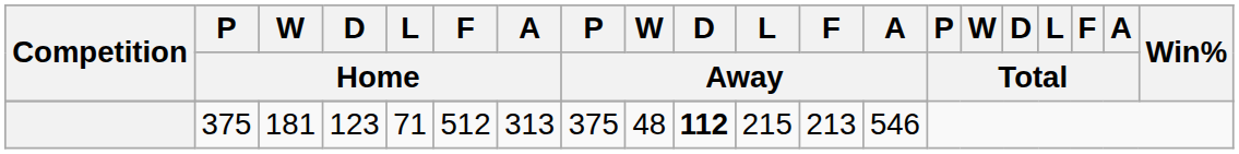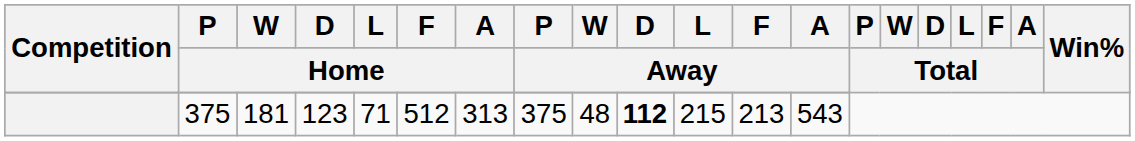row 3 | A / Away: 546 -> 543
